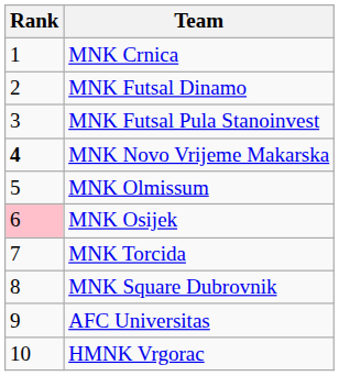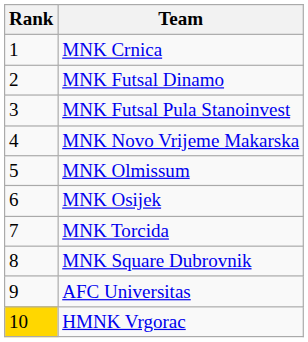MNK Novo Vrijeme Makarska | Rank: bold -> normal
MNK Osijek | Rank: pink background -> no background
HMNK Vrgorac | Rank: no background -> gold background
